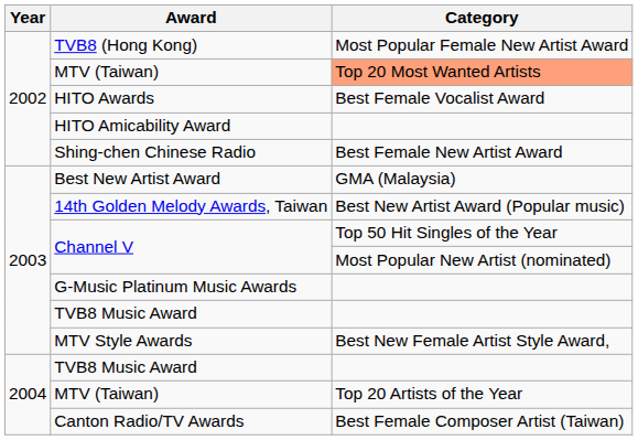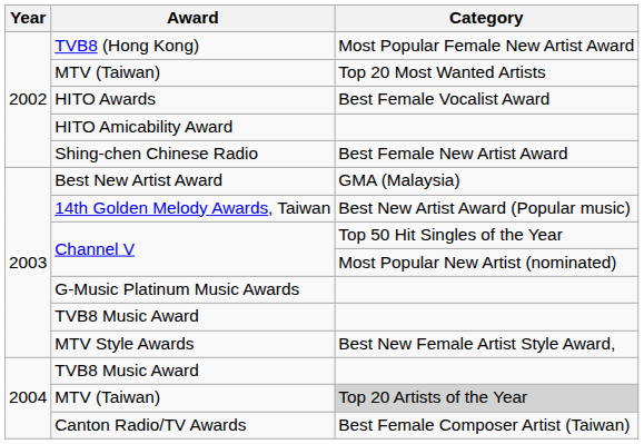MTV (Taiwan) / Top 20 Most Wanted Artists | Category: lightsalmon background -> no background
MTV (Taiwan) / Top 20 Artists of the Year | Category: no background -> lightgrey background
